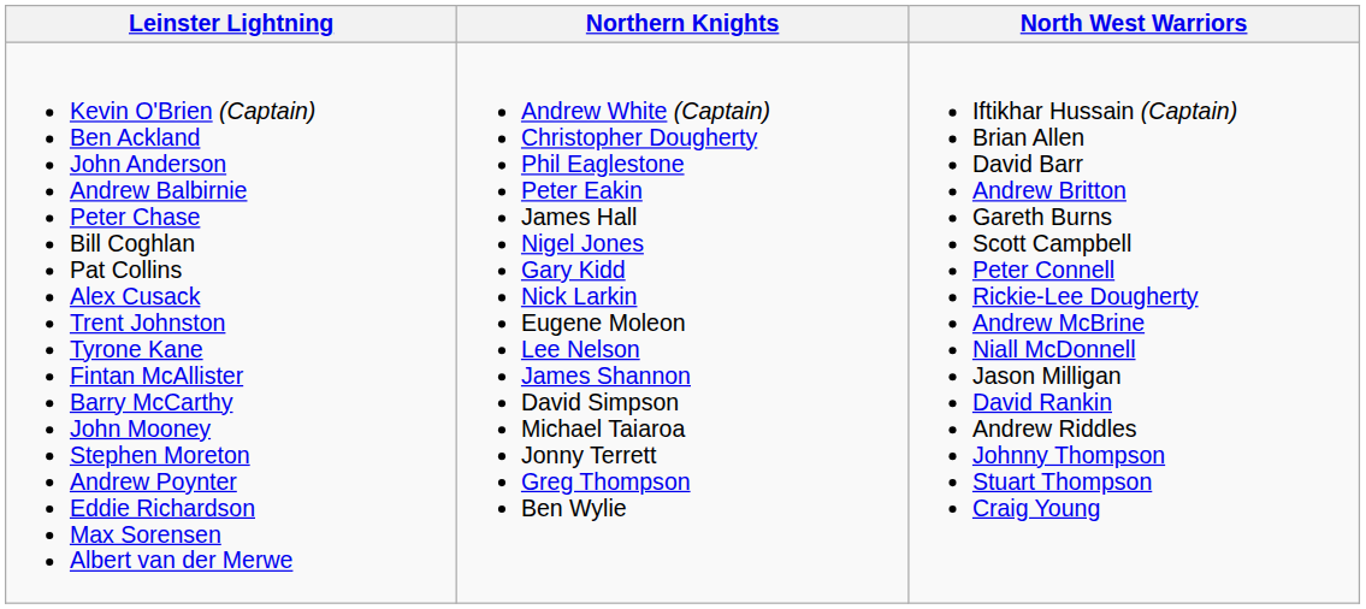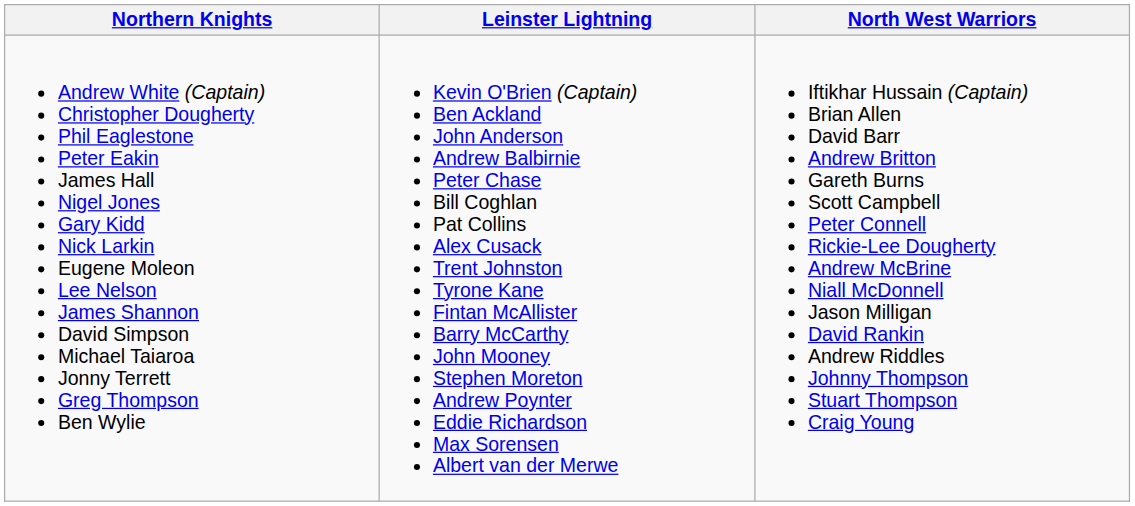columns swapped: Leinster Lightning <-> Northern Knights
